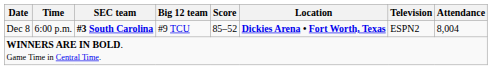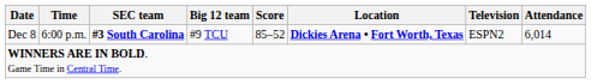Dec 8 | Attendance: 8,004 -> 6,014
